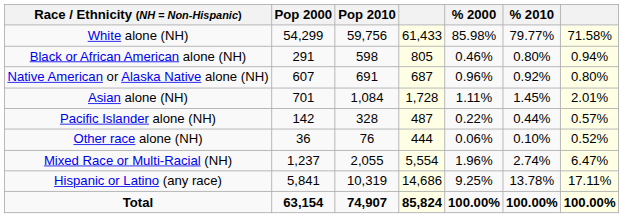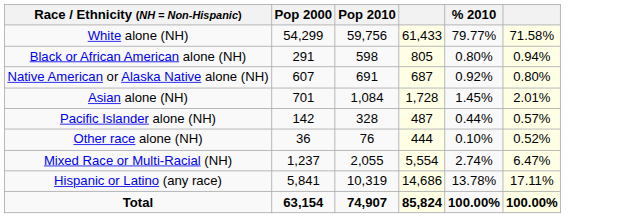- column: % 2000 | 85.98% | 0.46% | 0.96% | 1.11% | 0.22% | 0.06% | 1.96% | 9.25% | 100.00%
